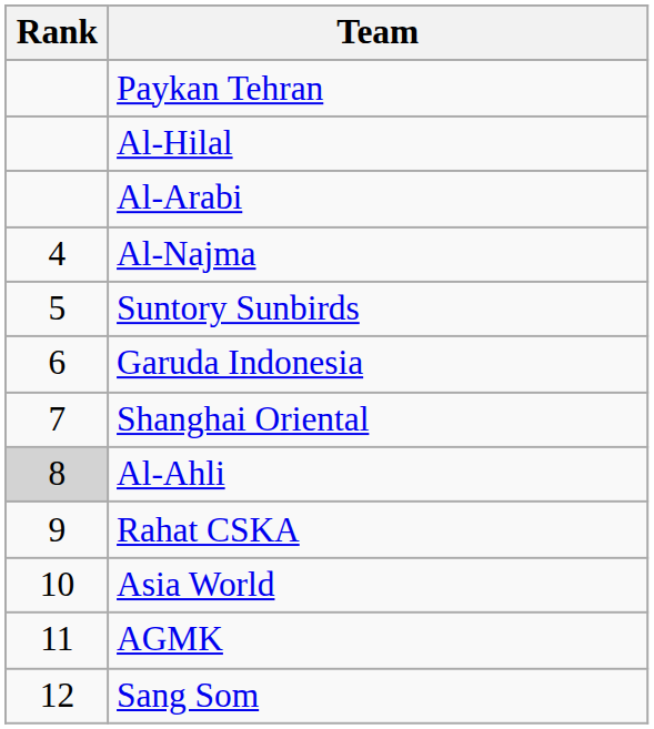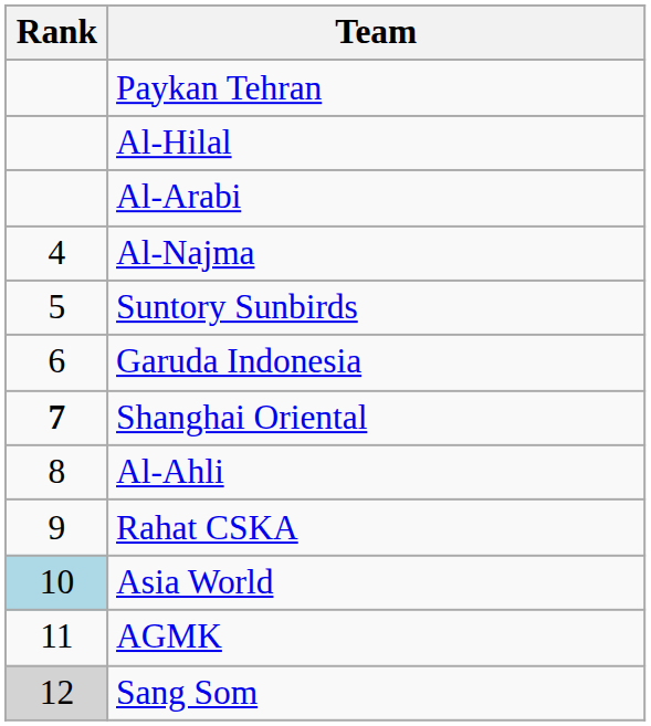Shanghai Oriental | Rank: normal -> bold
Al-Ahli | Rank: lightgrey background -> no background
Asia World | Rank: no background -> lightblue background
Sang Som | Rank: no background -> lightgrey background
